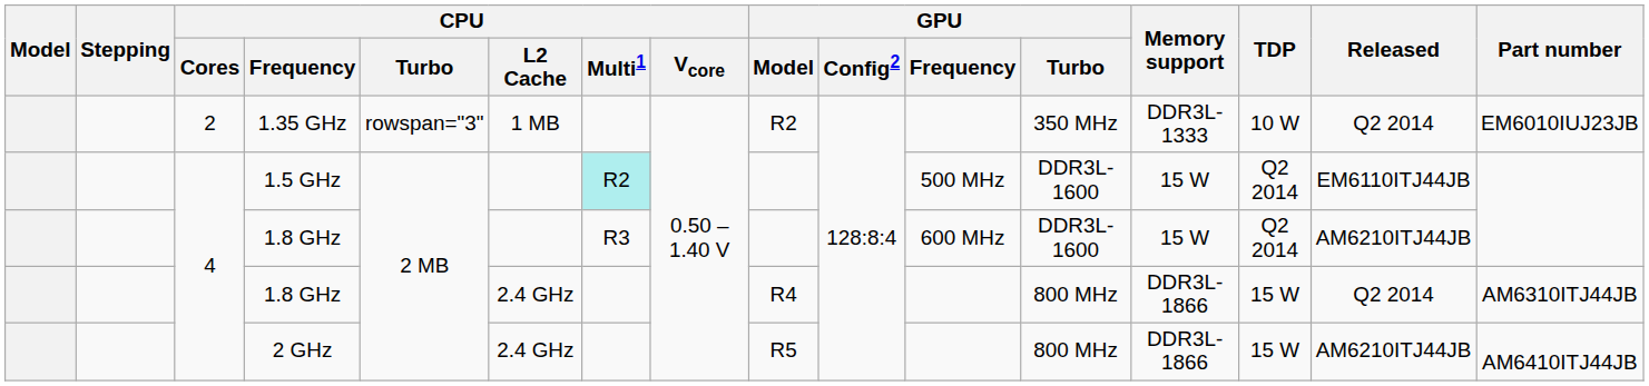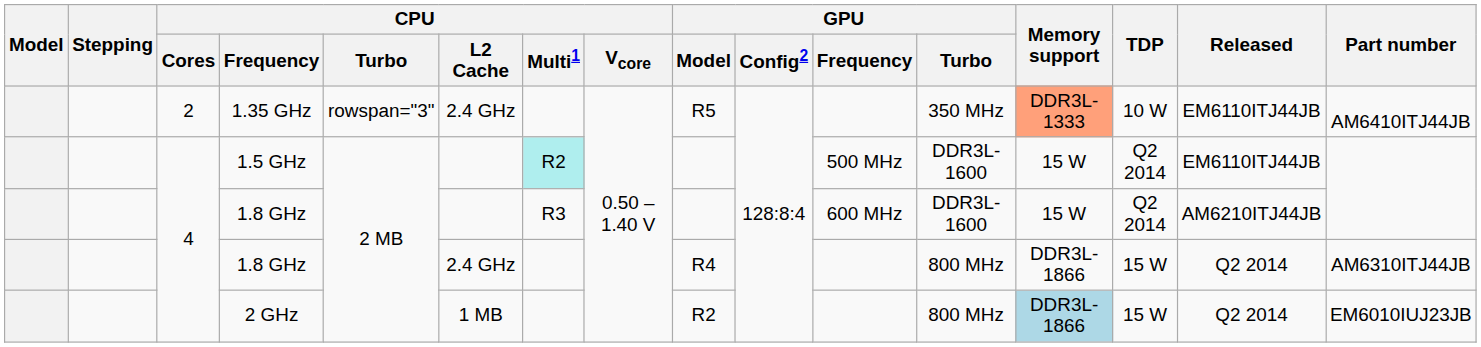1.35 GHz | CPU / L2 Cache: 1 MB -> 2.4 GHz
1.35 GHz | GPU / Model: R2 -> R5
1.35 GHz | Memory support: no background -> lightsalmon background
1.35 GHz | Released: Q2 2014 -> EM6110ITJ44JB
1.35 GHz | Part number: EM6010IUJ23JB -> AM6410ITJ44JB
2 GHz | CPU / L2 Cache: 2.4 GHz -> 1 MB
2 GHz | GPU / Model: R5 -> R2
2 GHz | Memory support: no background -> lightblue background
2 GHz | Released: AM6210ITJ44JB -> Q2 2014
2 GHz | Part number: AM6410ITJ44JB -> EM6010IUJ23JB
